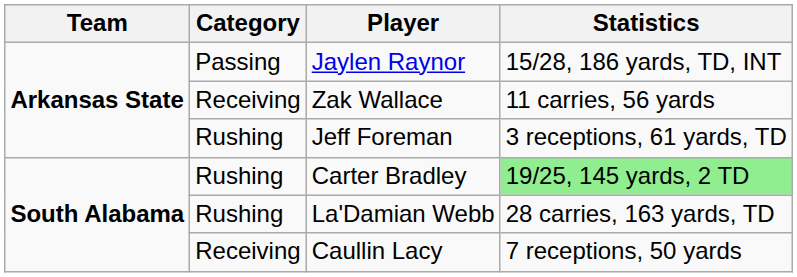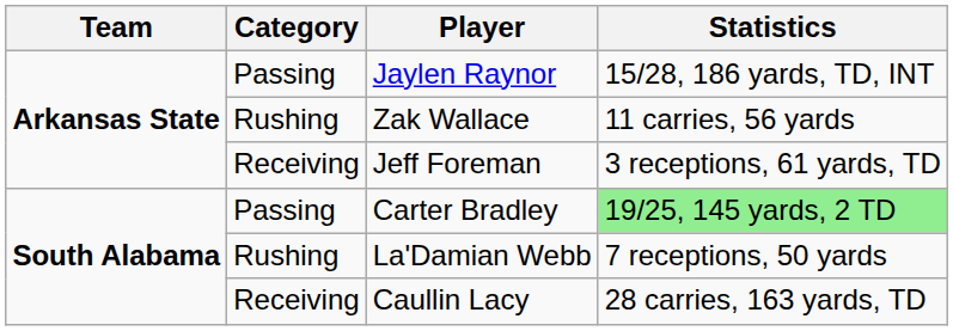Zak Wallace | Category: Receiving -> Rushing
Jeff Foreman | Category: Rushing -> Receiving
Carter Bradley | Category: Rushing -> Passing
La'Damian Webb | Statistics: 28 carries, 163 yards, TD -> 7 receptions, 50 yards
Caullin Lacy | Statistics: 7 receptions, 50 yards -> 28 carries, 163 yards, TD
